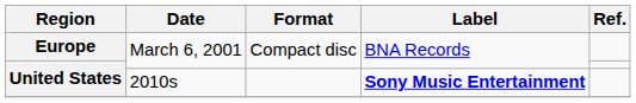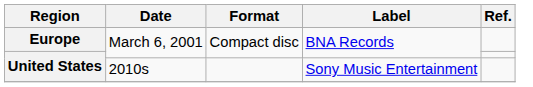United States / 2010s | Label: bold -> normal
